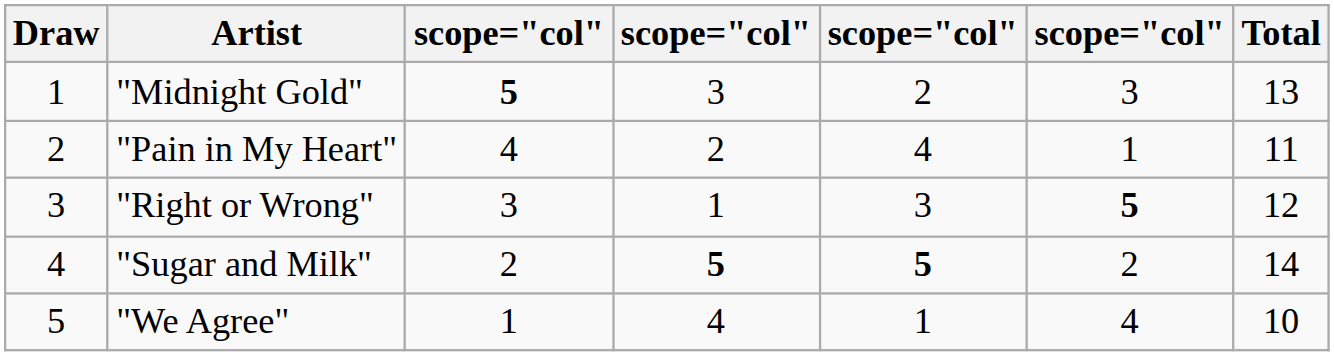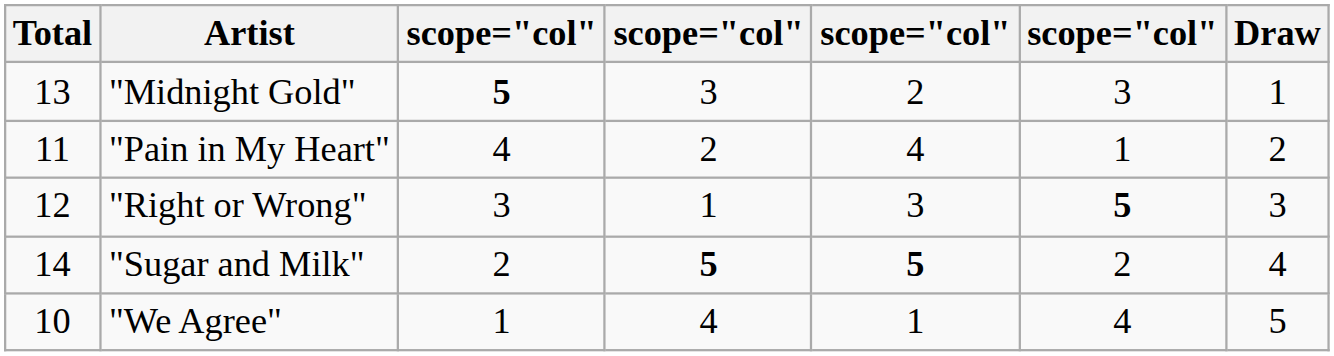columns swapped: Draw <-> Total
